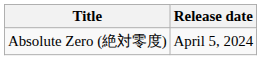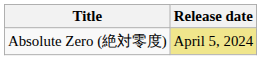Absolute Zero (絶対零度) | Release date: no background -> khaki background
